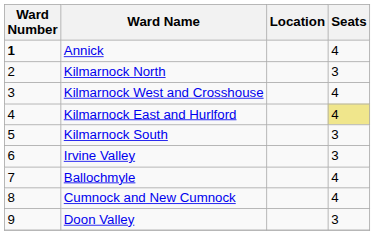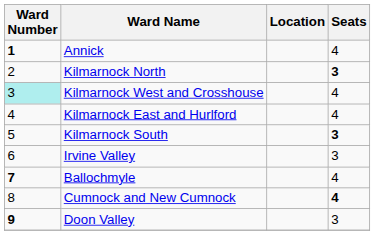Kilmarnock North | Seats: normal -> bold
Kilmarnock West and Crosshouse | Ward Number: no background -> paleturquoise background
Kilmarnock East and Hurlford | Seats: khaki background -> no background
Kilmarnock South | Seats: normal -> bold
Ballochmyle | Ward Number: normal -> bold
Cumnock and New Cumnock | Seats: normal -> bold
Doon Valley | Ward Number: normal -> bold
